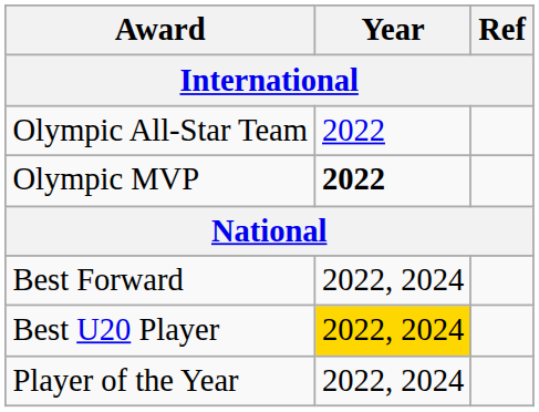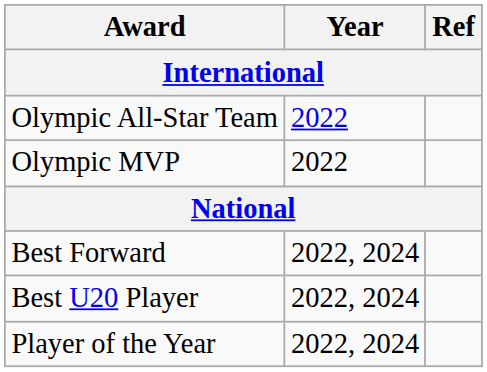Olympic MVP | Year: bold -> normal
Best U20 Player | Year: gold background -> no background
